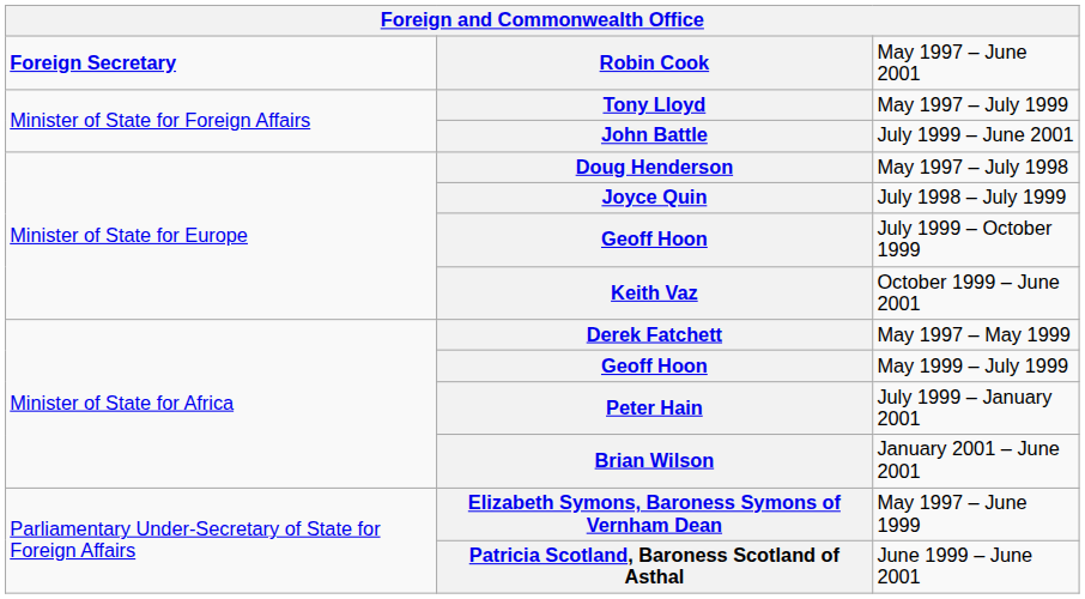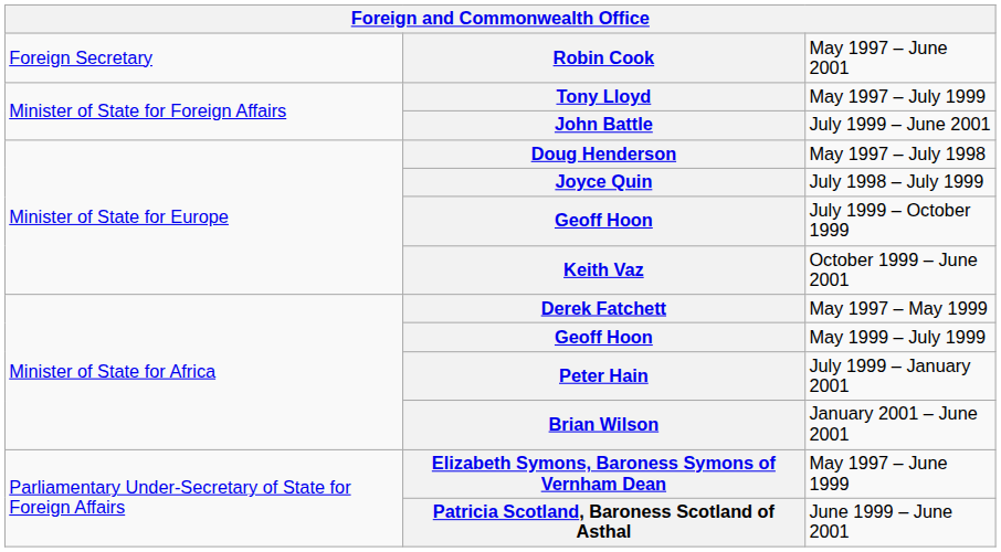Robin Cook | column 1: bold -> normal
